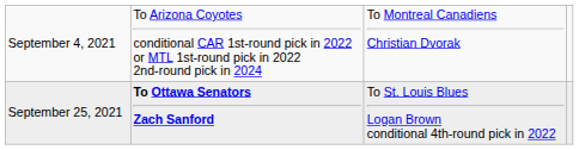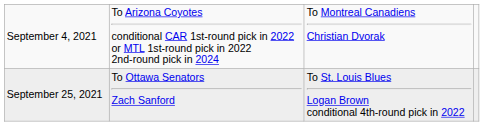September 25, 2021 | column 2: bold -> normal
